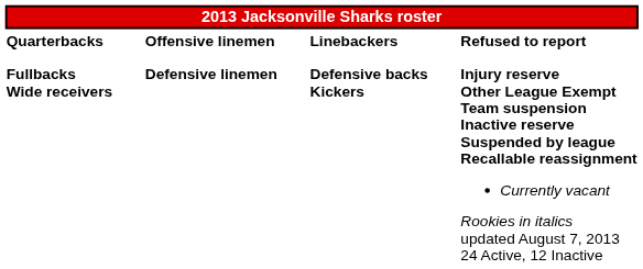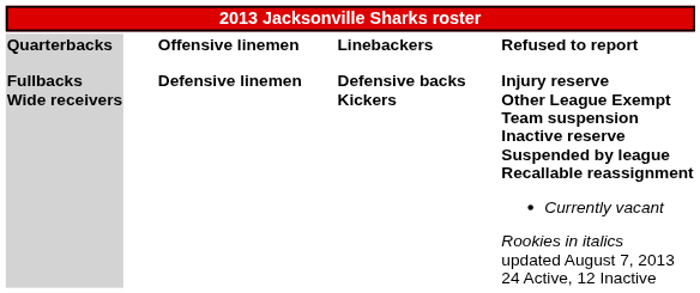Quarterbacks Fullbacks Wide receivers | column 1: no background -> lightgrey background
